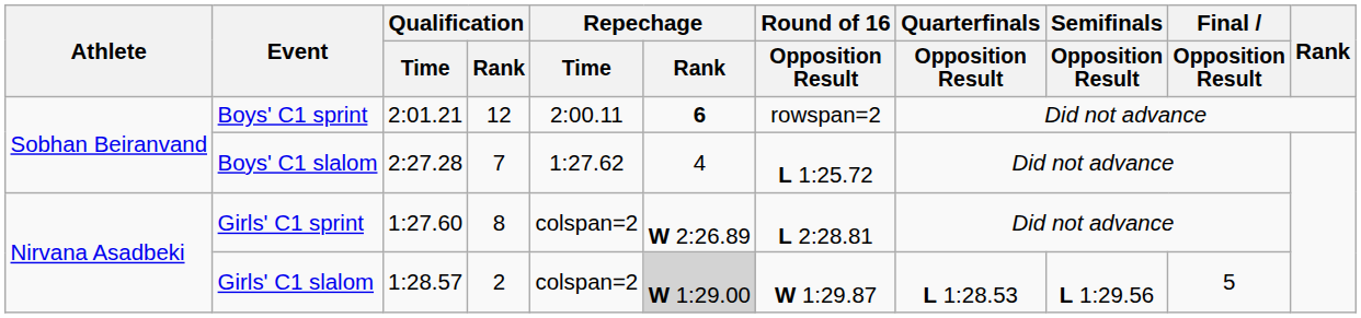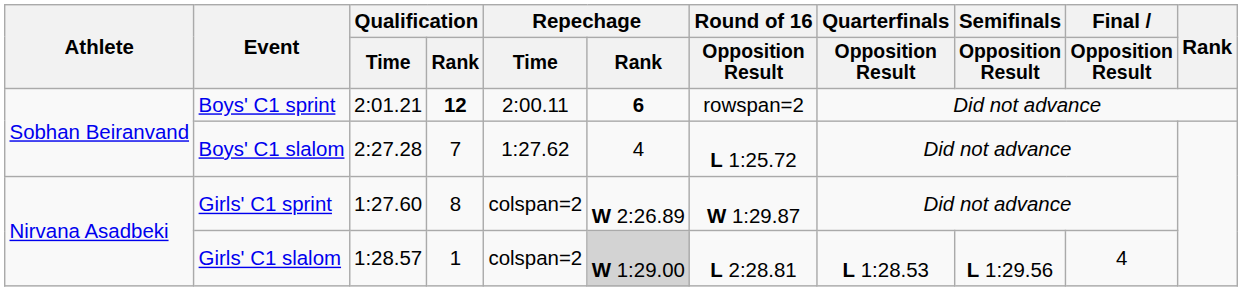Boys' C1 sprint | Qualification / Rank: normal -> bold
Girls' C1 sprint | Round of 16 / Opposition Result: L 2:28.81 -> W 1:29.87
Girls' C1 slalom | Qualification / Rank: 2 -> 1
Girls' C1 slalom | Round of 16 / Opposition Result: W 1:29.87 -> L 2:28.81
Girls' C1 slalom | Final / Opposition Result: 5 -> 4
